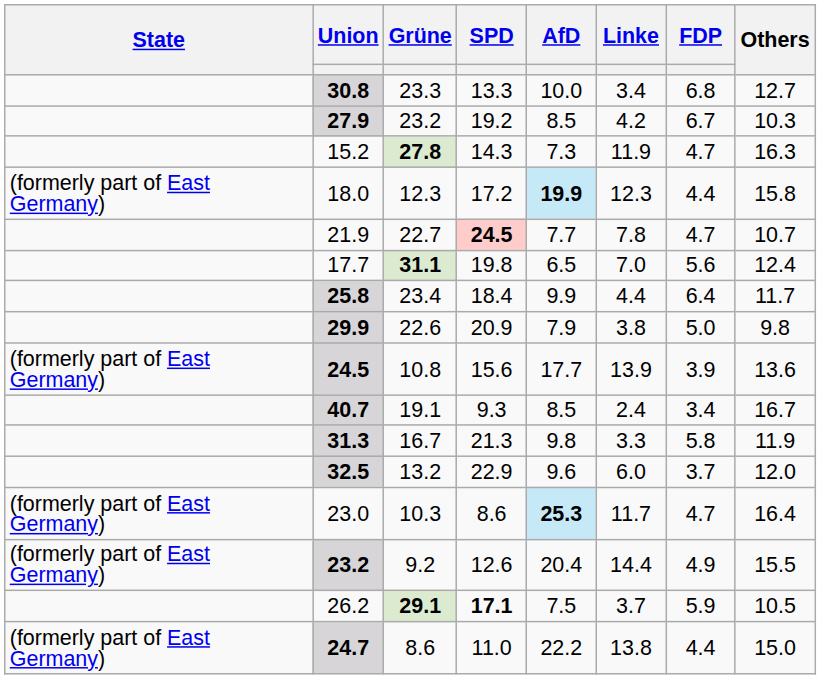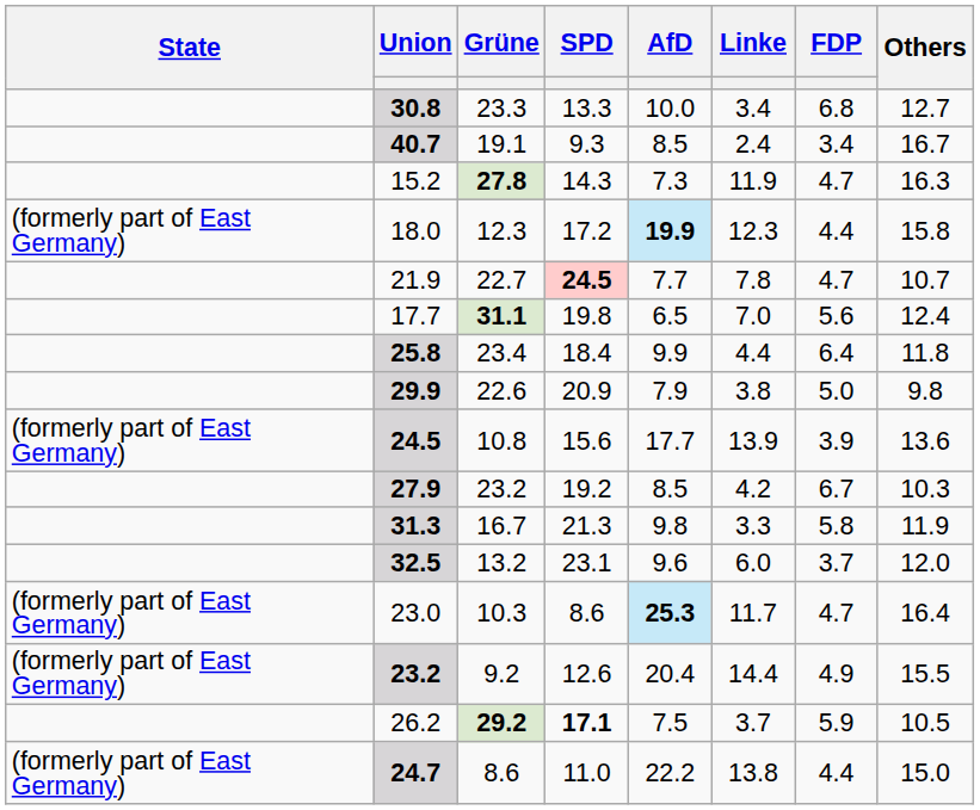rows swapped: 40.7 <-> 27.9
25.8 | Others: 11.7 -> 11.8
32.5 | SPD: 22.9 -> 23.1
26.2 | Grüne: 29.1 -> 29.2
